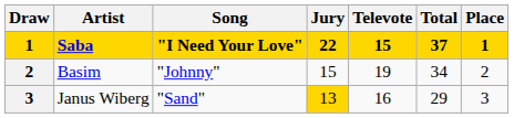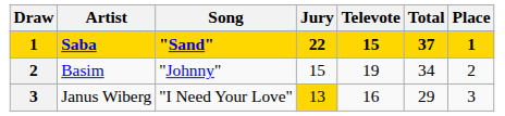Saba | Song: "I Need Your Love" -> "Sand"
Janus Wiberg | Song: "Sand" -> "I Need Your Love"
